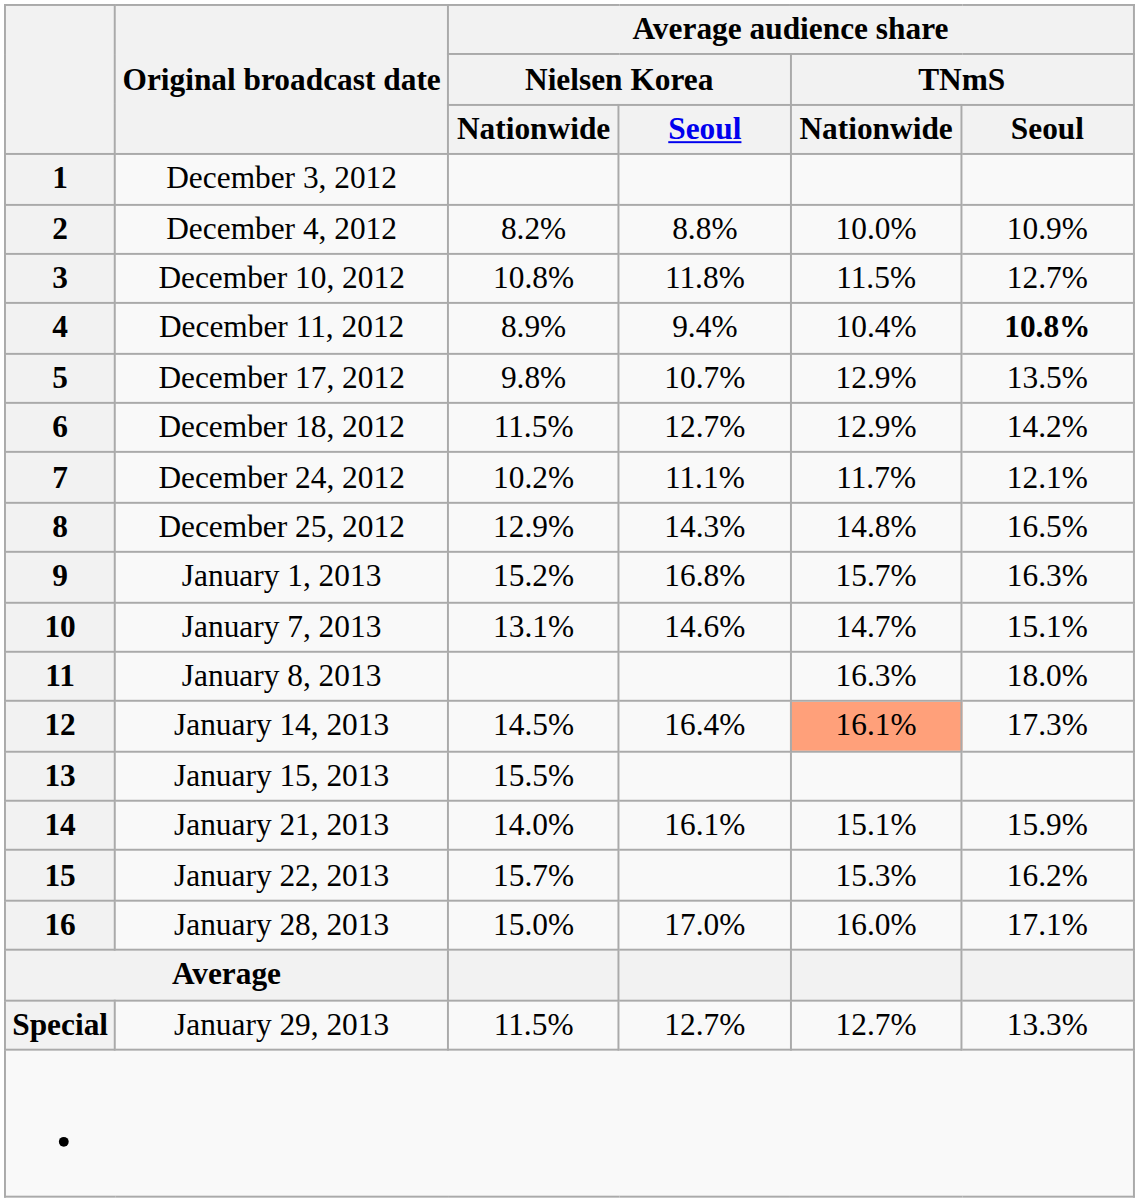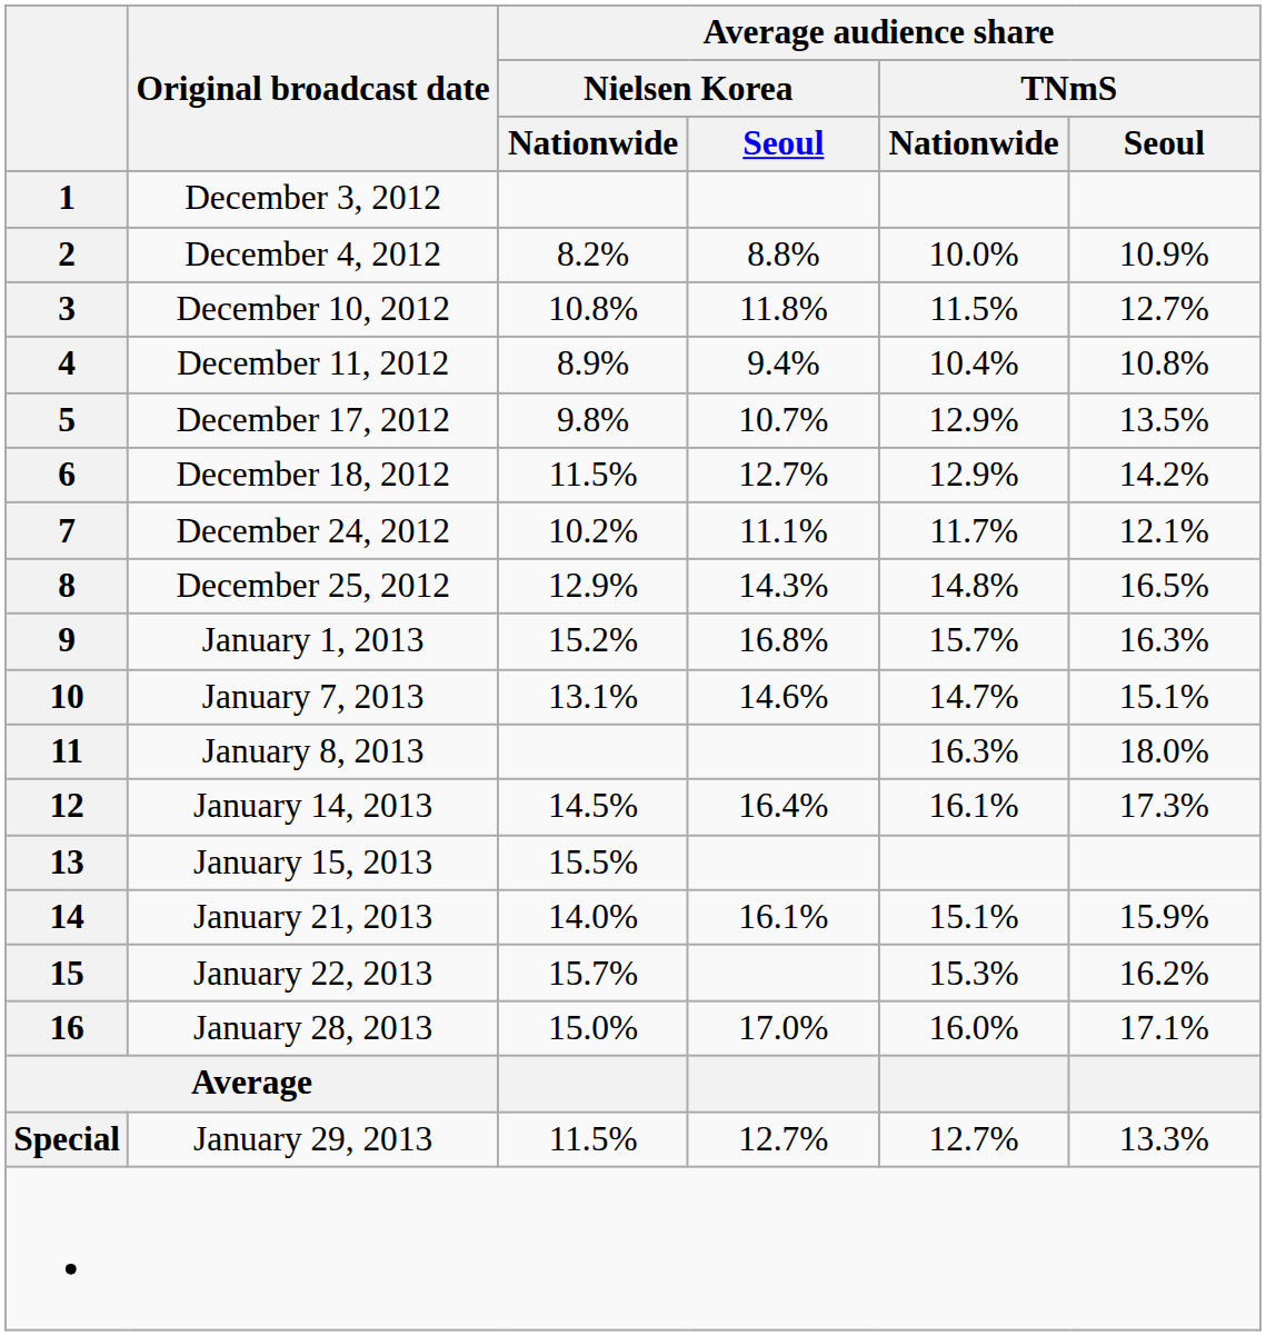4 | Average audience share / TNmS / Seoul: bold -> normal
12 | Average audience share / TNmS / Nationwide: lightsalmon background -> no background
